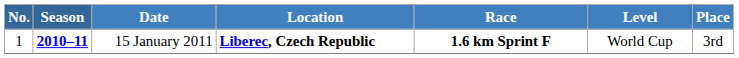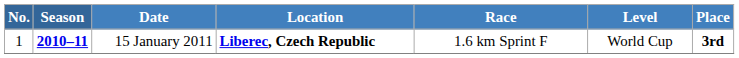15 January 2011 | Race: bold -> normal
15 January 2011 | Place: normal -> bold
